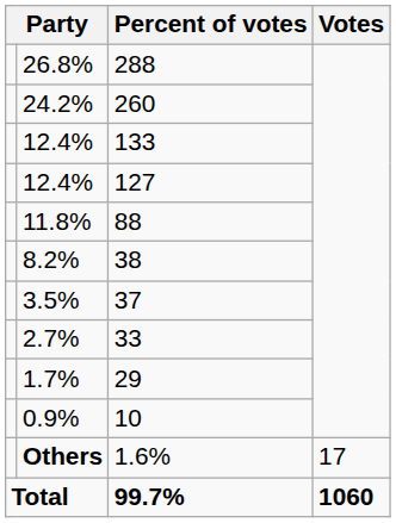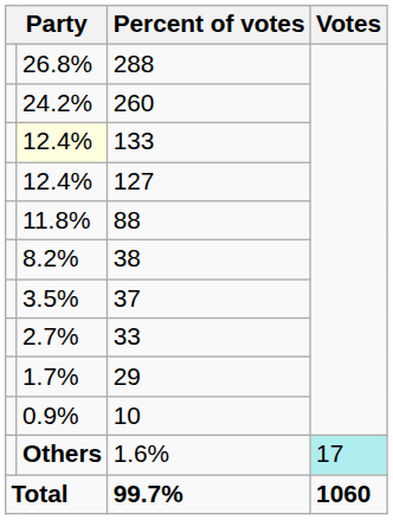133 | column 2: no background -> lightyellow background
1.6% | Votes: no background -> paleturquoise background
